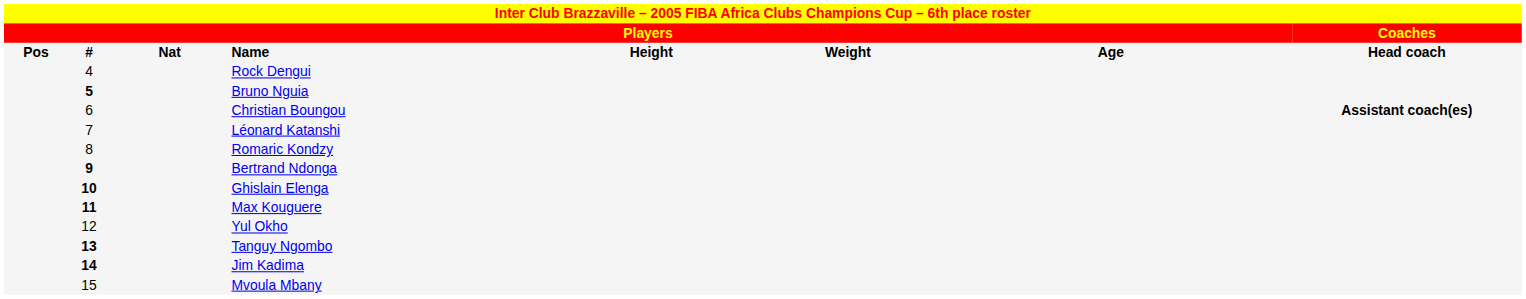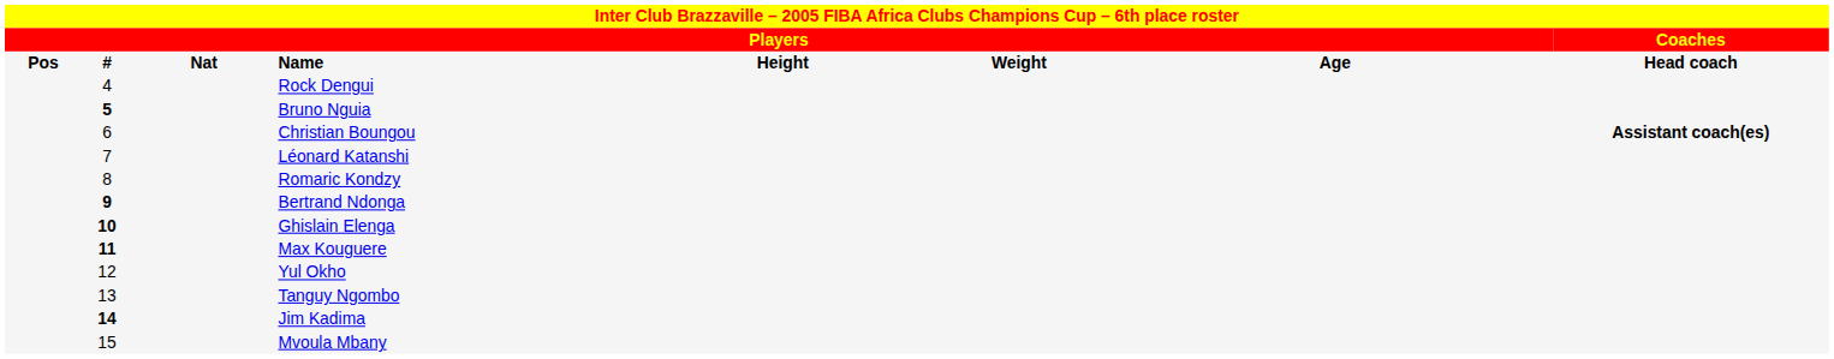Tanguy Ngombo | column 2: bold -> normal
